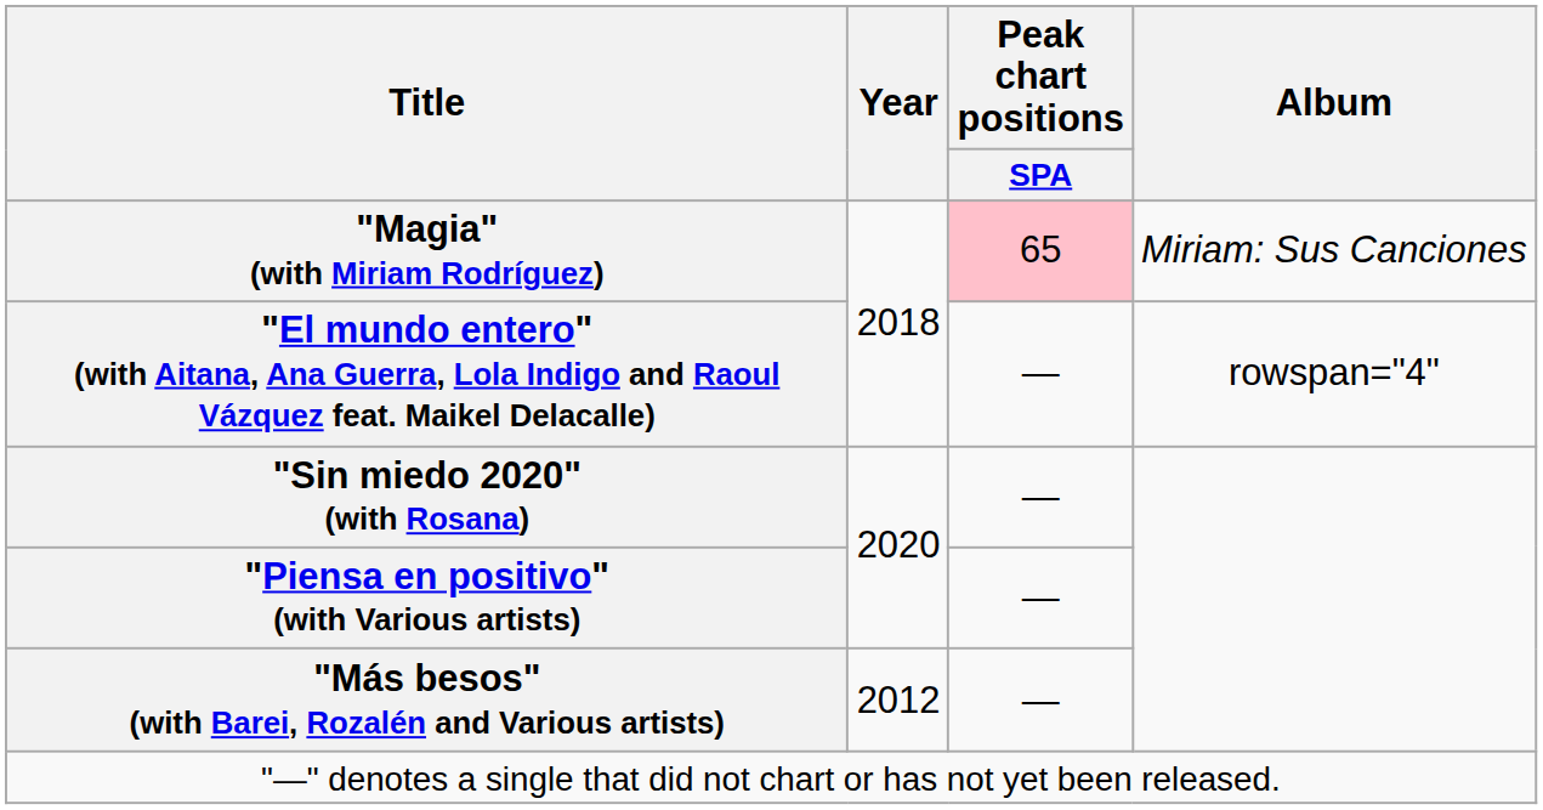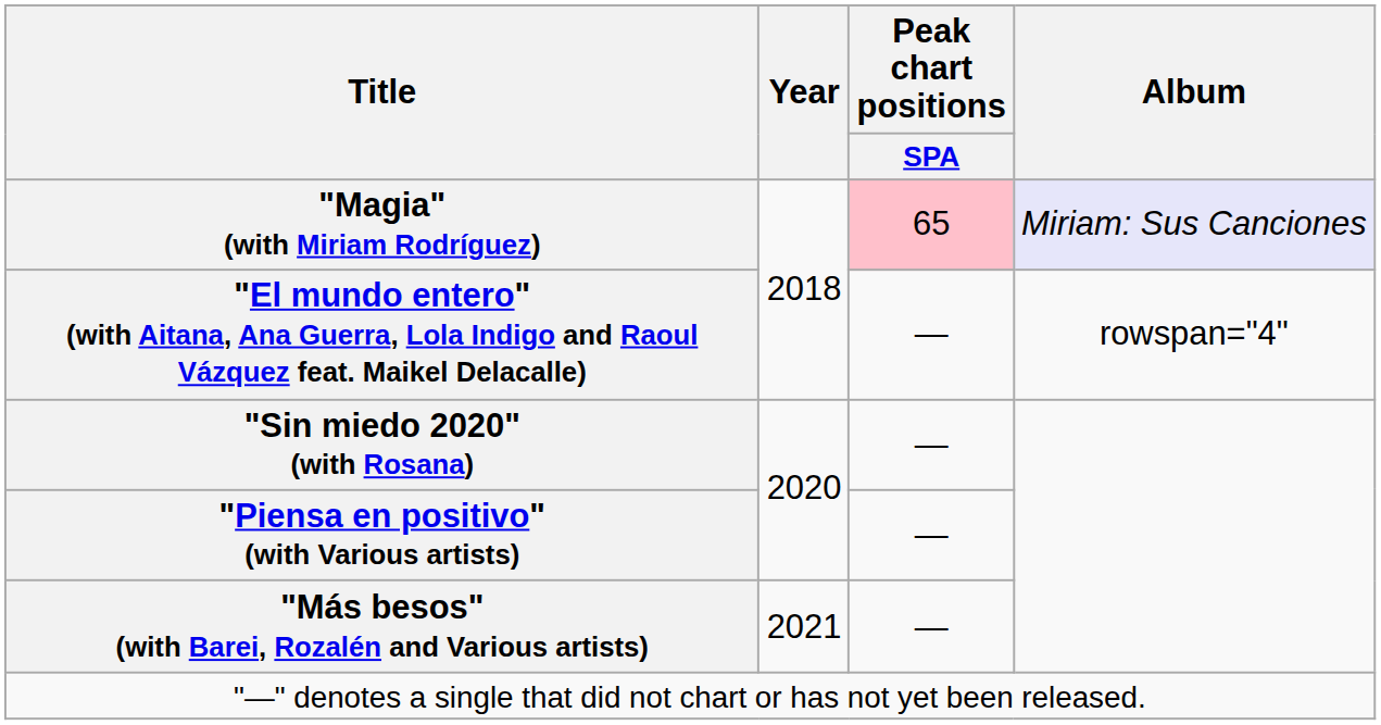"Magia" (with Miriam Rodríguez) | Album: no background -> lavender background
"Más besos" (with Barei, Rozalén and Various artists) | Year: 2012 -> 2021
